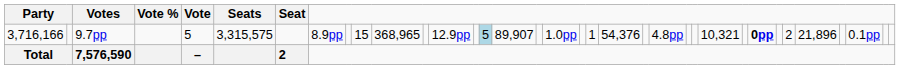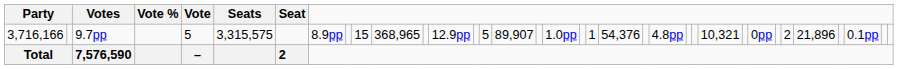9.7pp | column 15: lightblue background -> no background
9.7pp | column 28: bold -> normal
